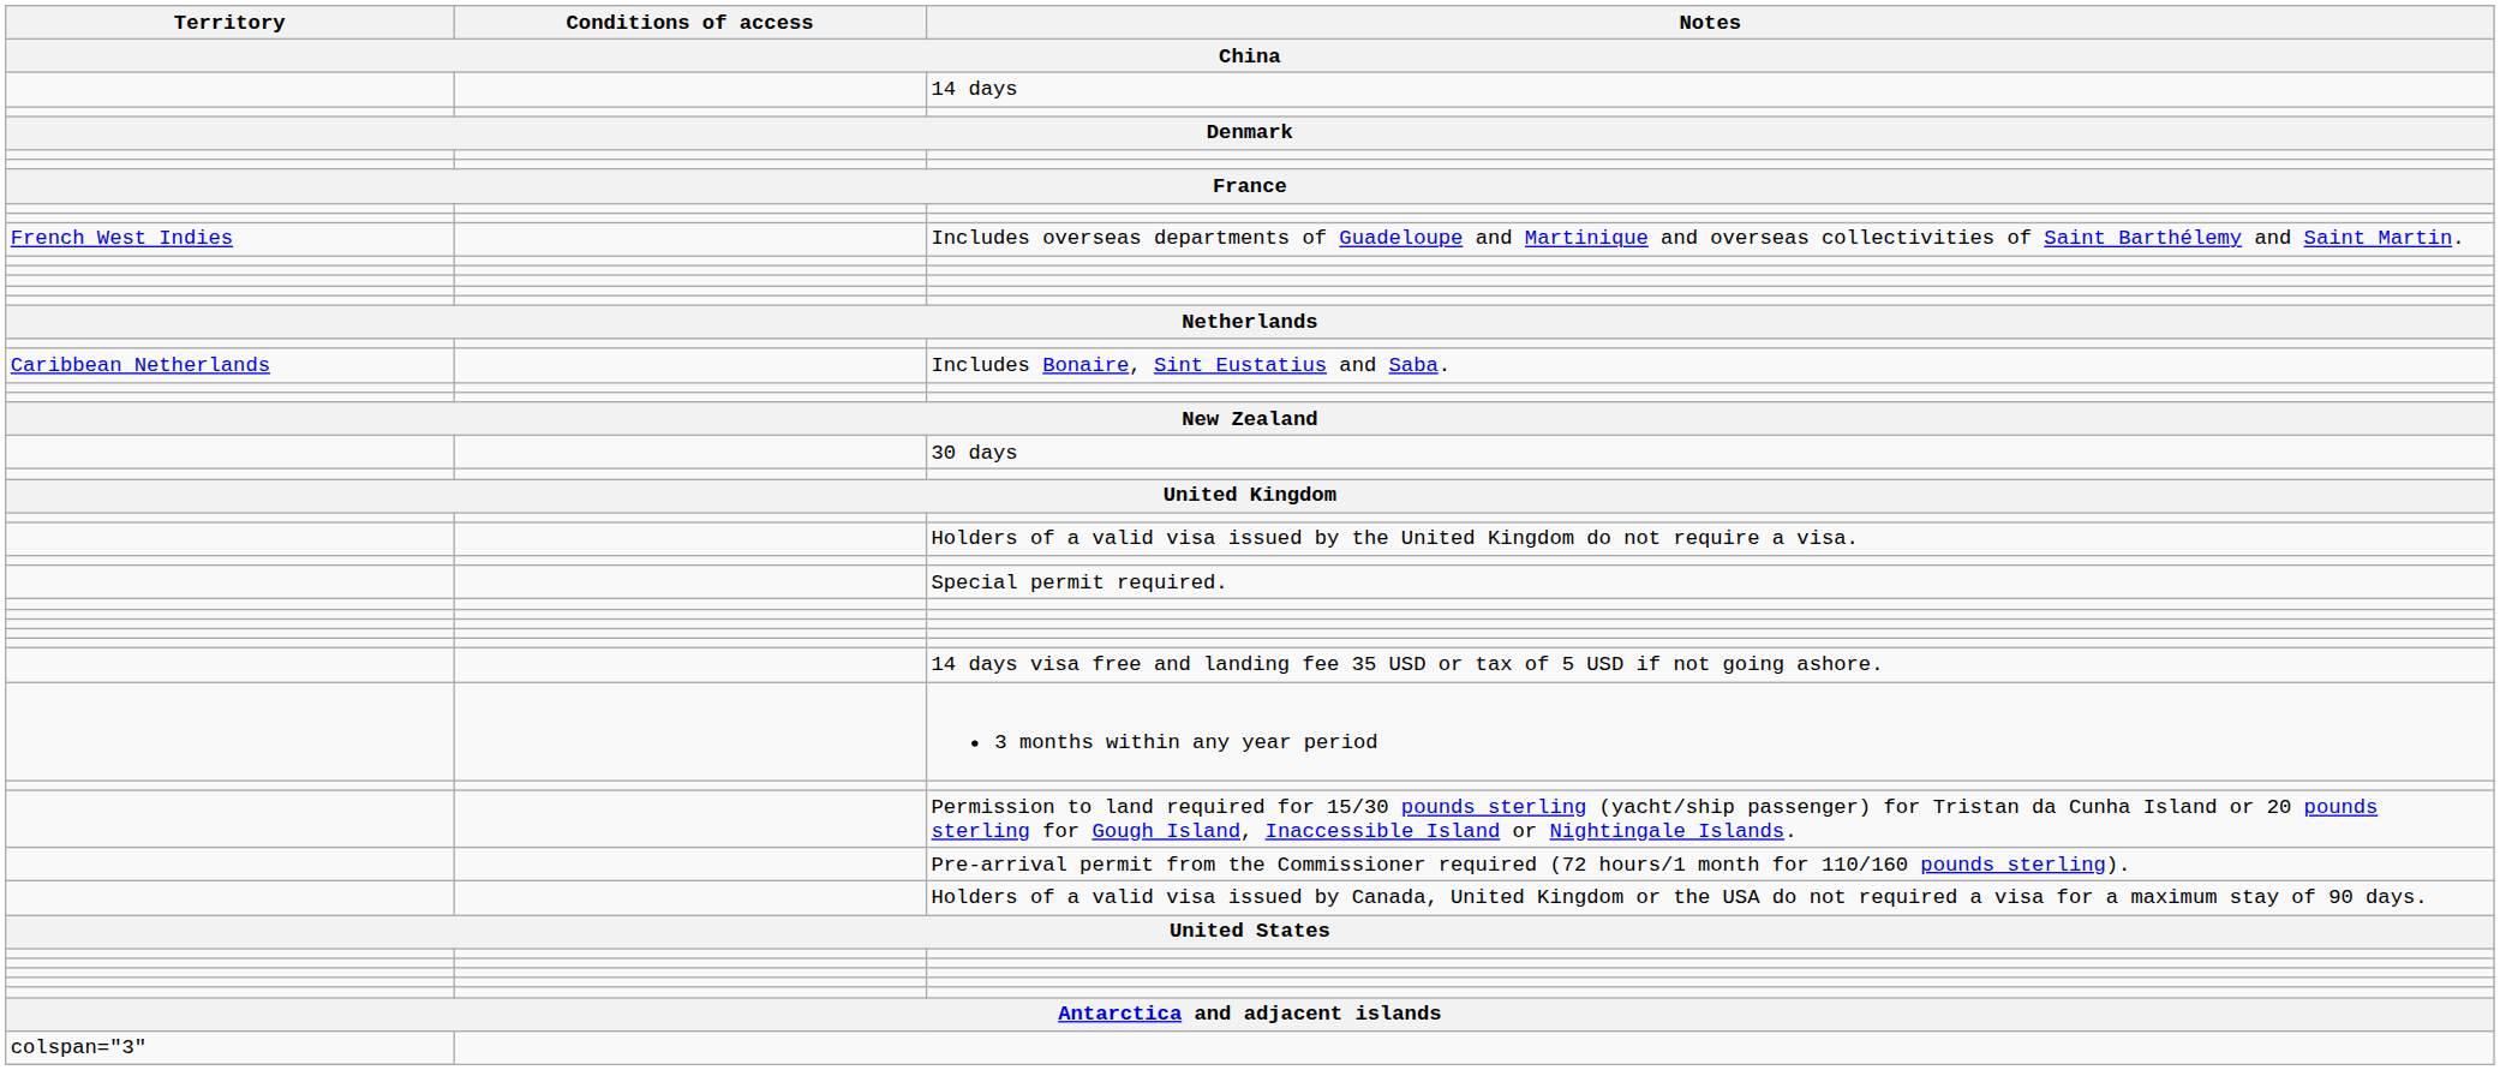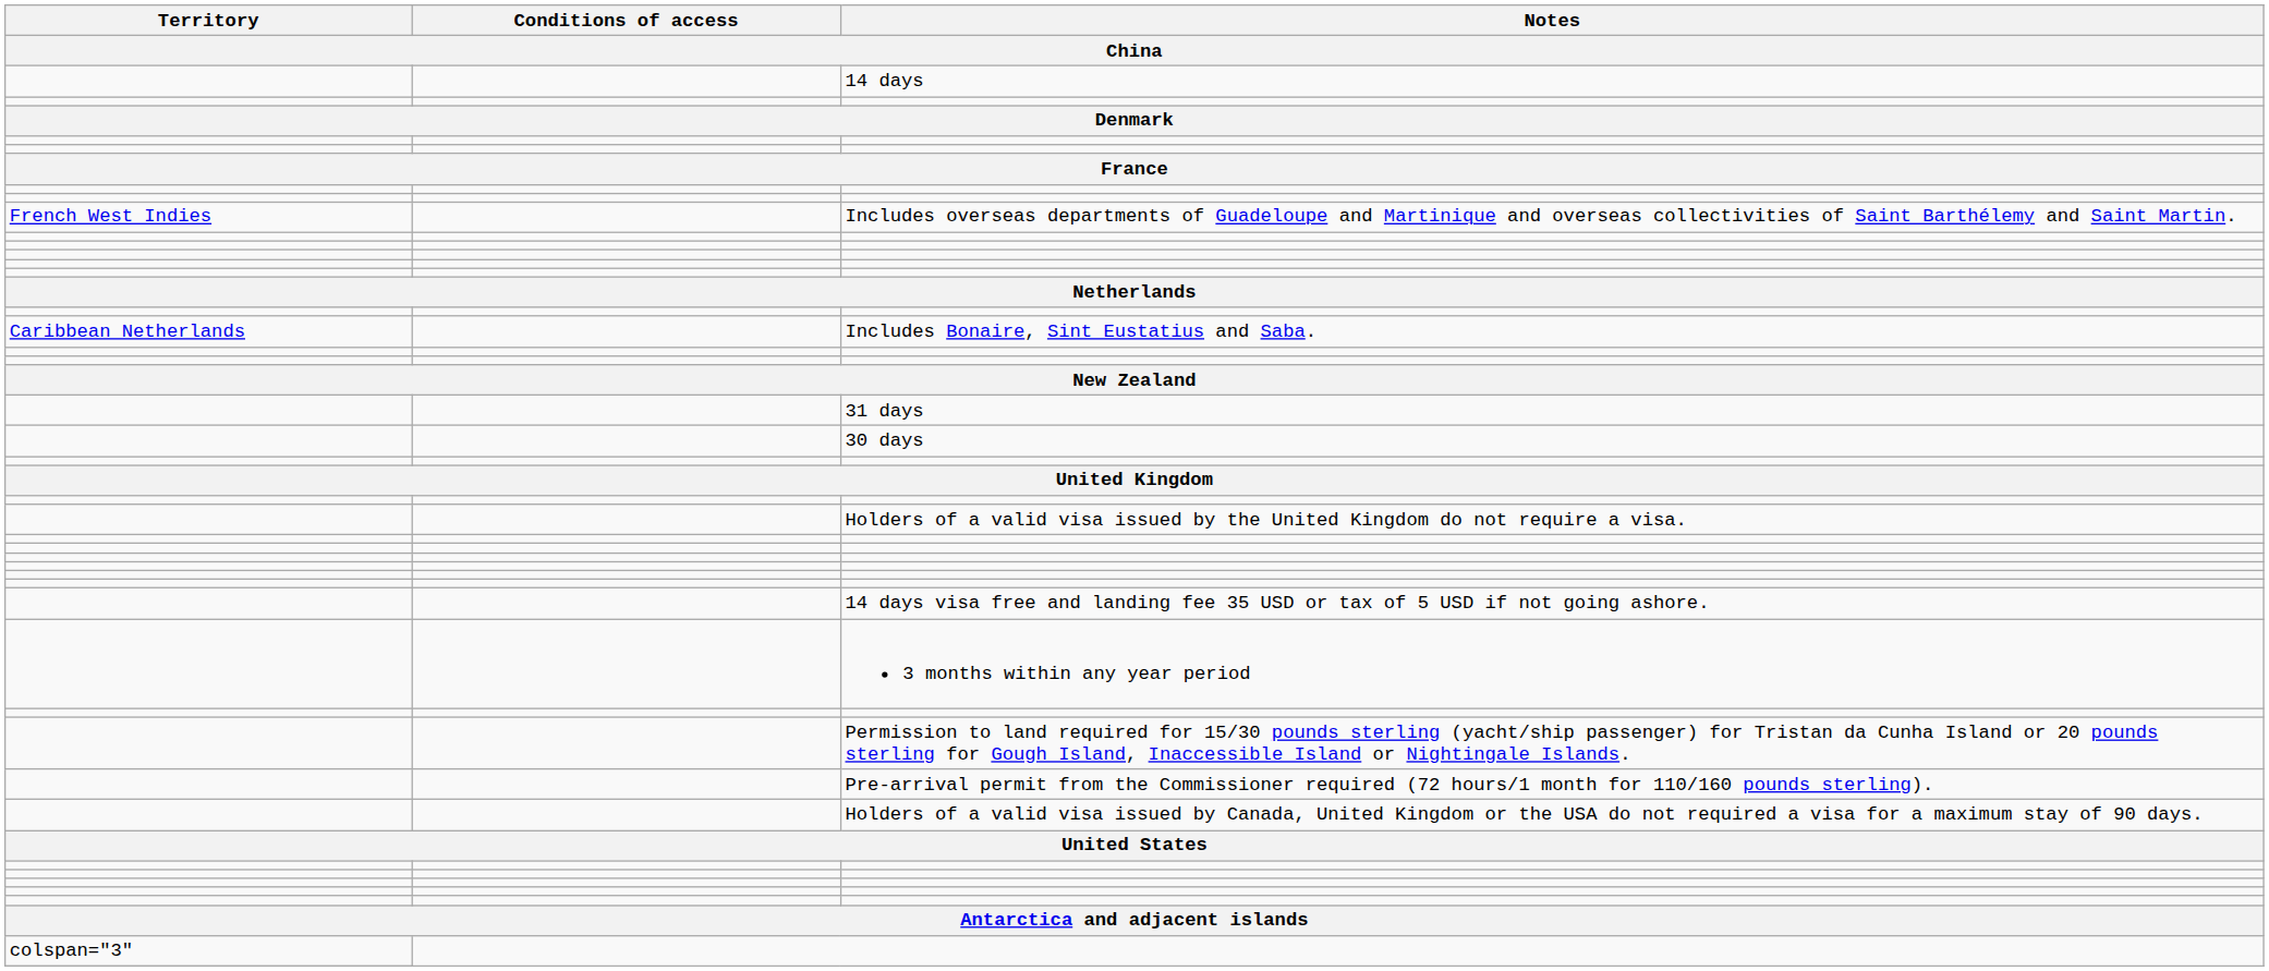+ row: 31 days
- row: Special permit required.
